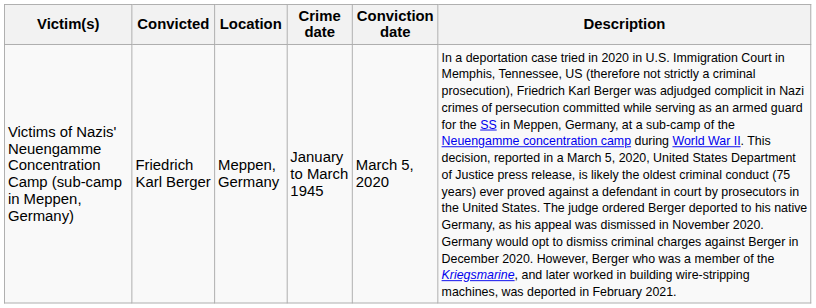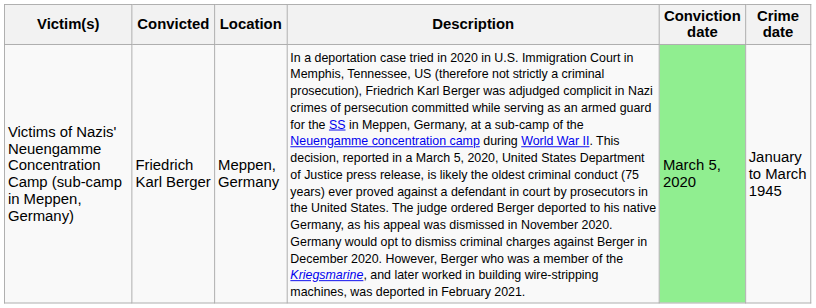columns swapped: Crime date <-> Description
row 2 | Conviction date: no background -> lightgreen background
